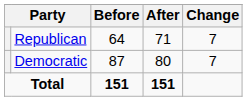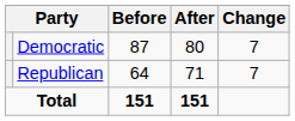rows swapped: Democratic <-> Republican
